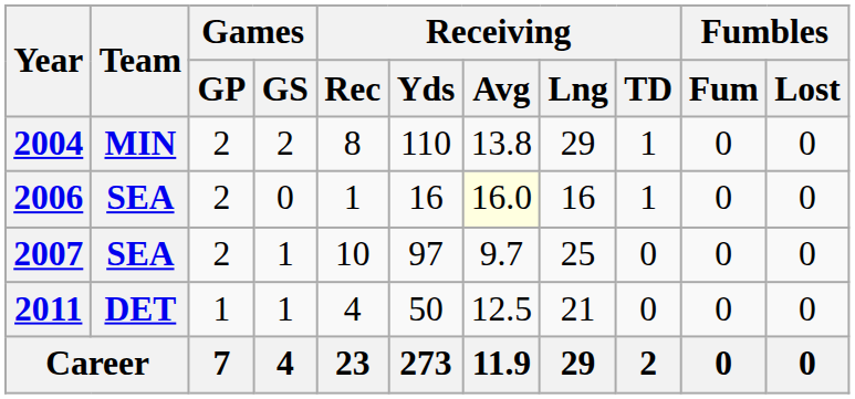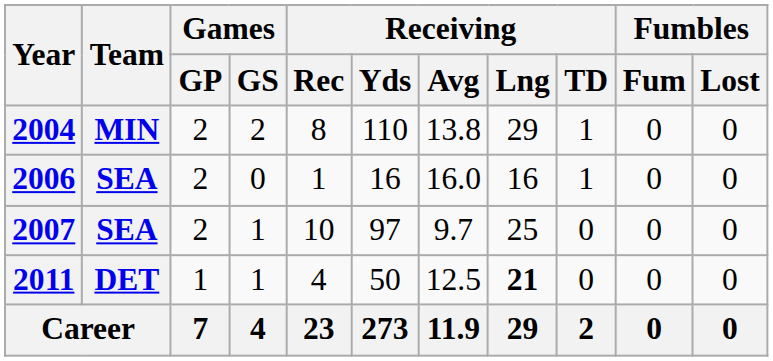2006 | Receiving / Avg: lightyellow background -> no background
2011 | Receiving / Lng: normal -> bold
